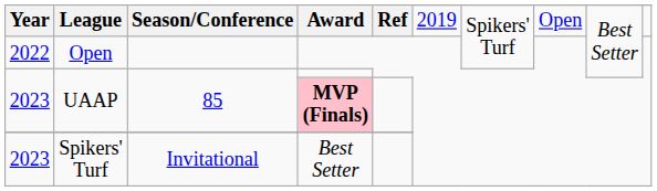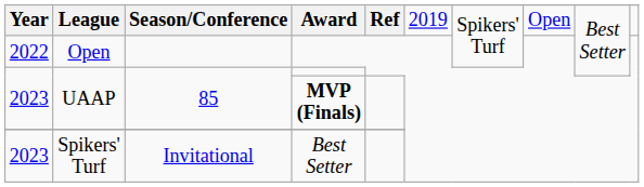UAAP / MVP (Finals) | Award: pink background -> no background
